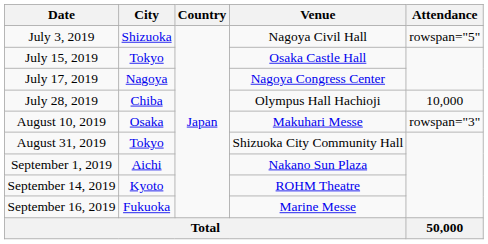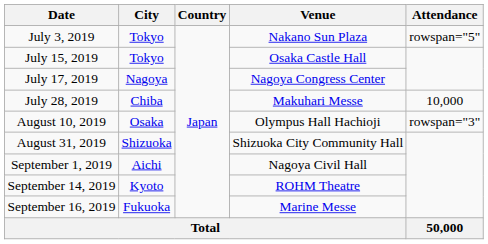July 3, 2019 | City: Shizuoka -> Tokyo
July 3, 2019 | Venue: Nagoya Civil Hall -> Nakano Sun Plaza
July 28, 2019 | Venue: Olympus Hall Hachioji -> Makuhari Messe
August 10, 2019 | Venue: Makuhari Messe -> Olympus Hall Hachioji
August 31, 2019 | City: Tokyo -> Shizuoka
September 1, 2019 | Venue: Nakano Sun Plaza -> Nagoya Civil Hall
